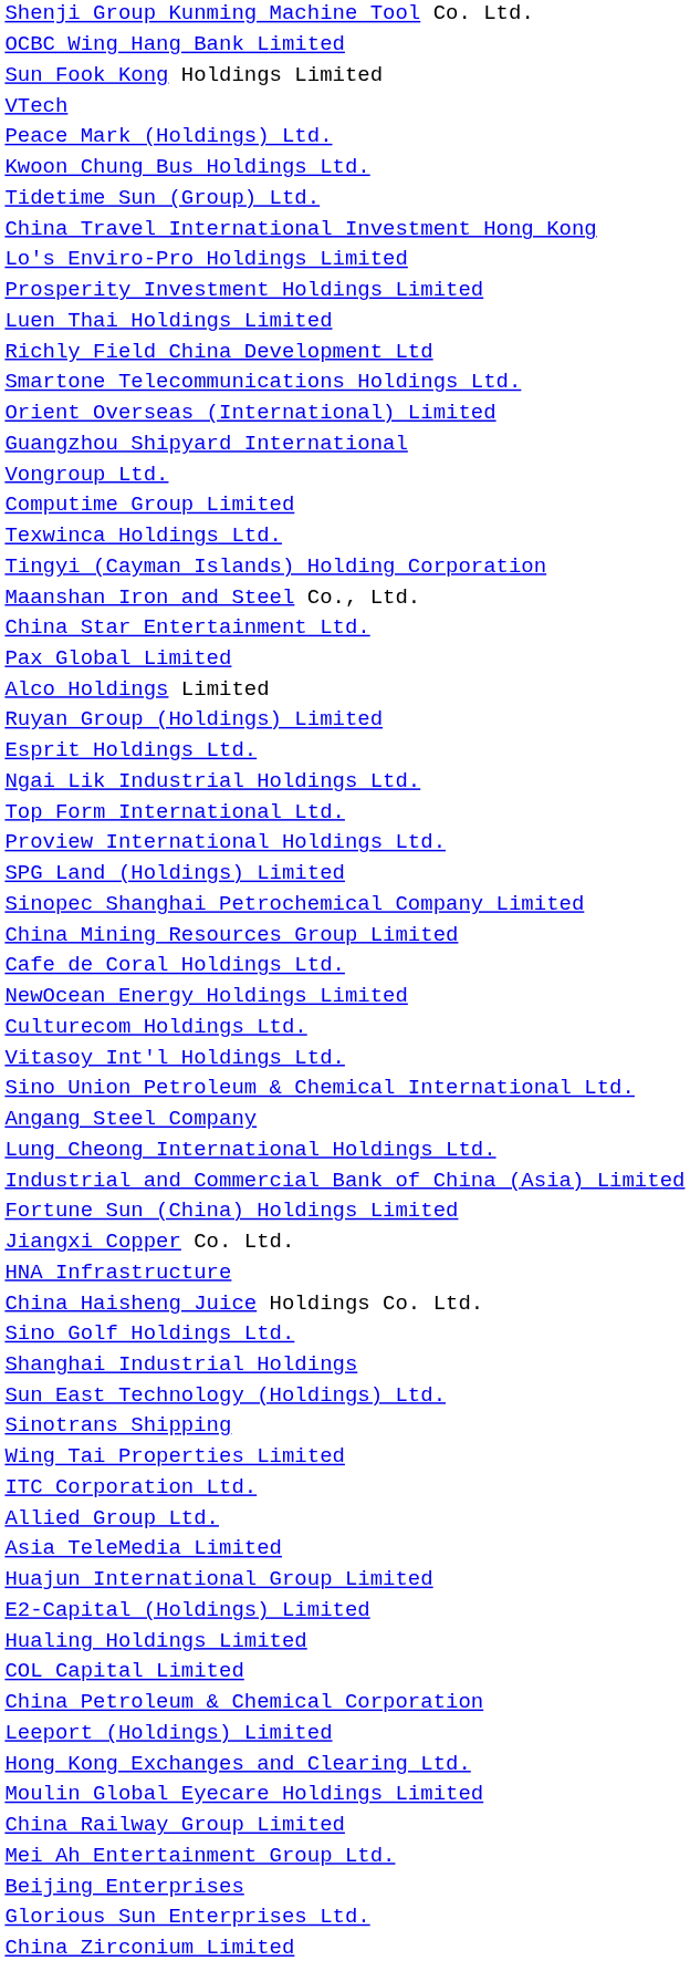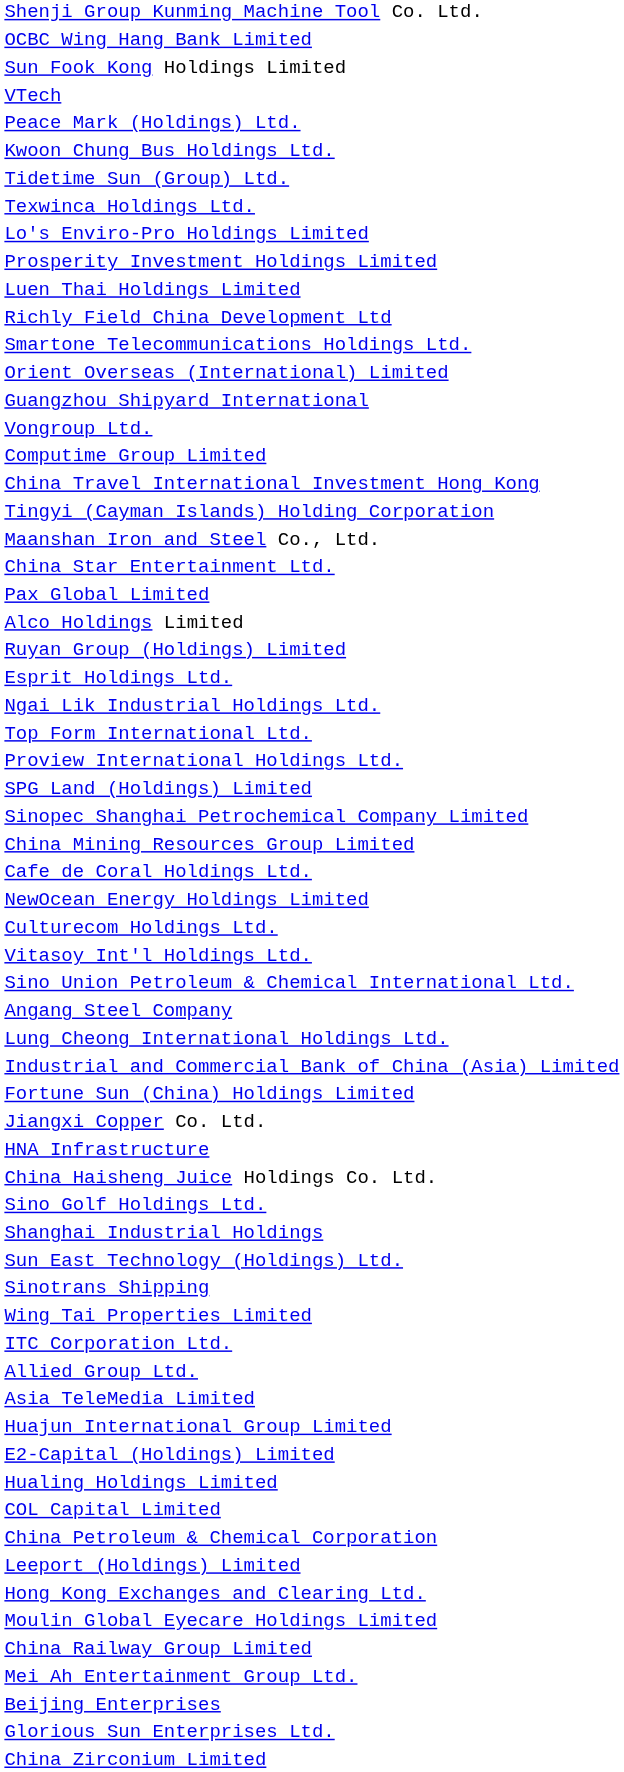row 8 | column 1: China Travel International Investment Hong Kong -> Texwinca Holdings Ltd.
row 18 | column 1: Texwinca Holdings Ltd. -> China Travel International Investment Hong Kong
